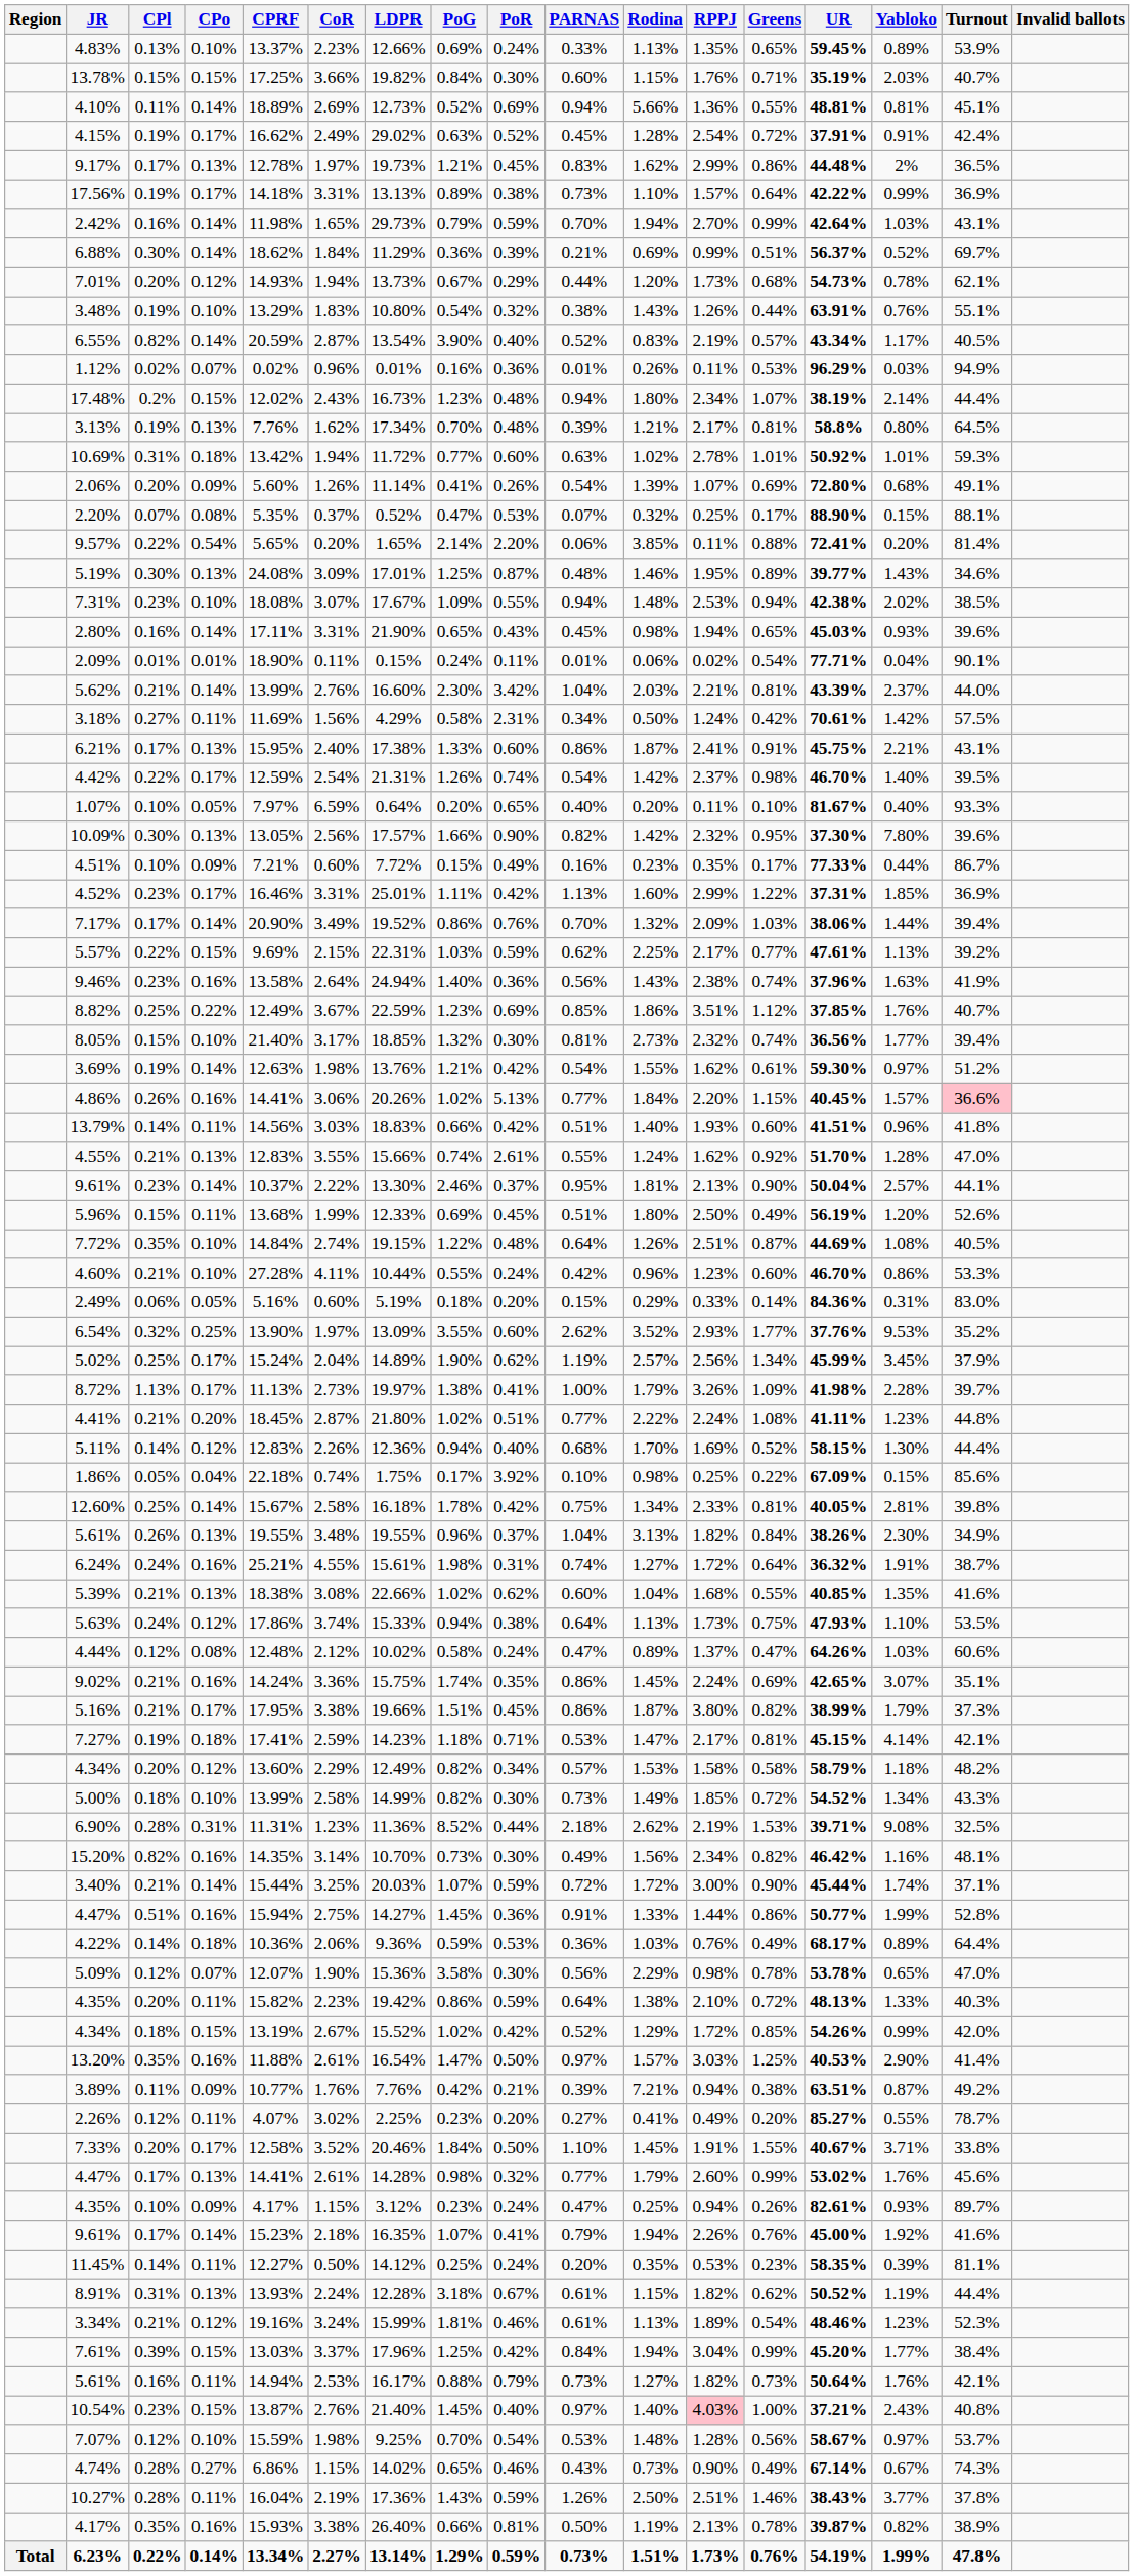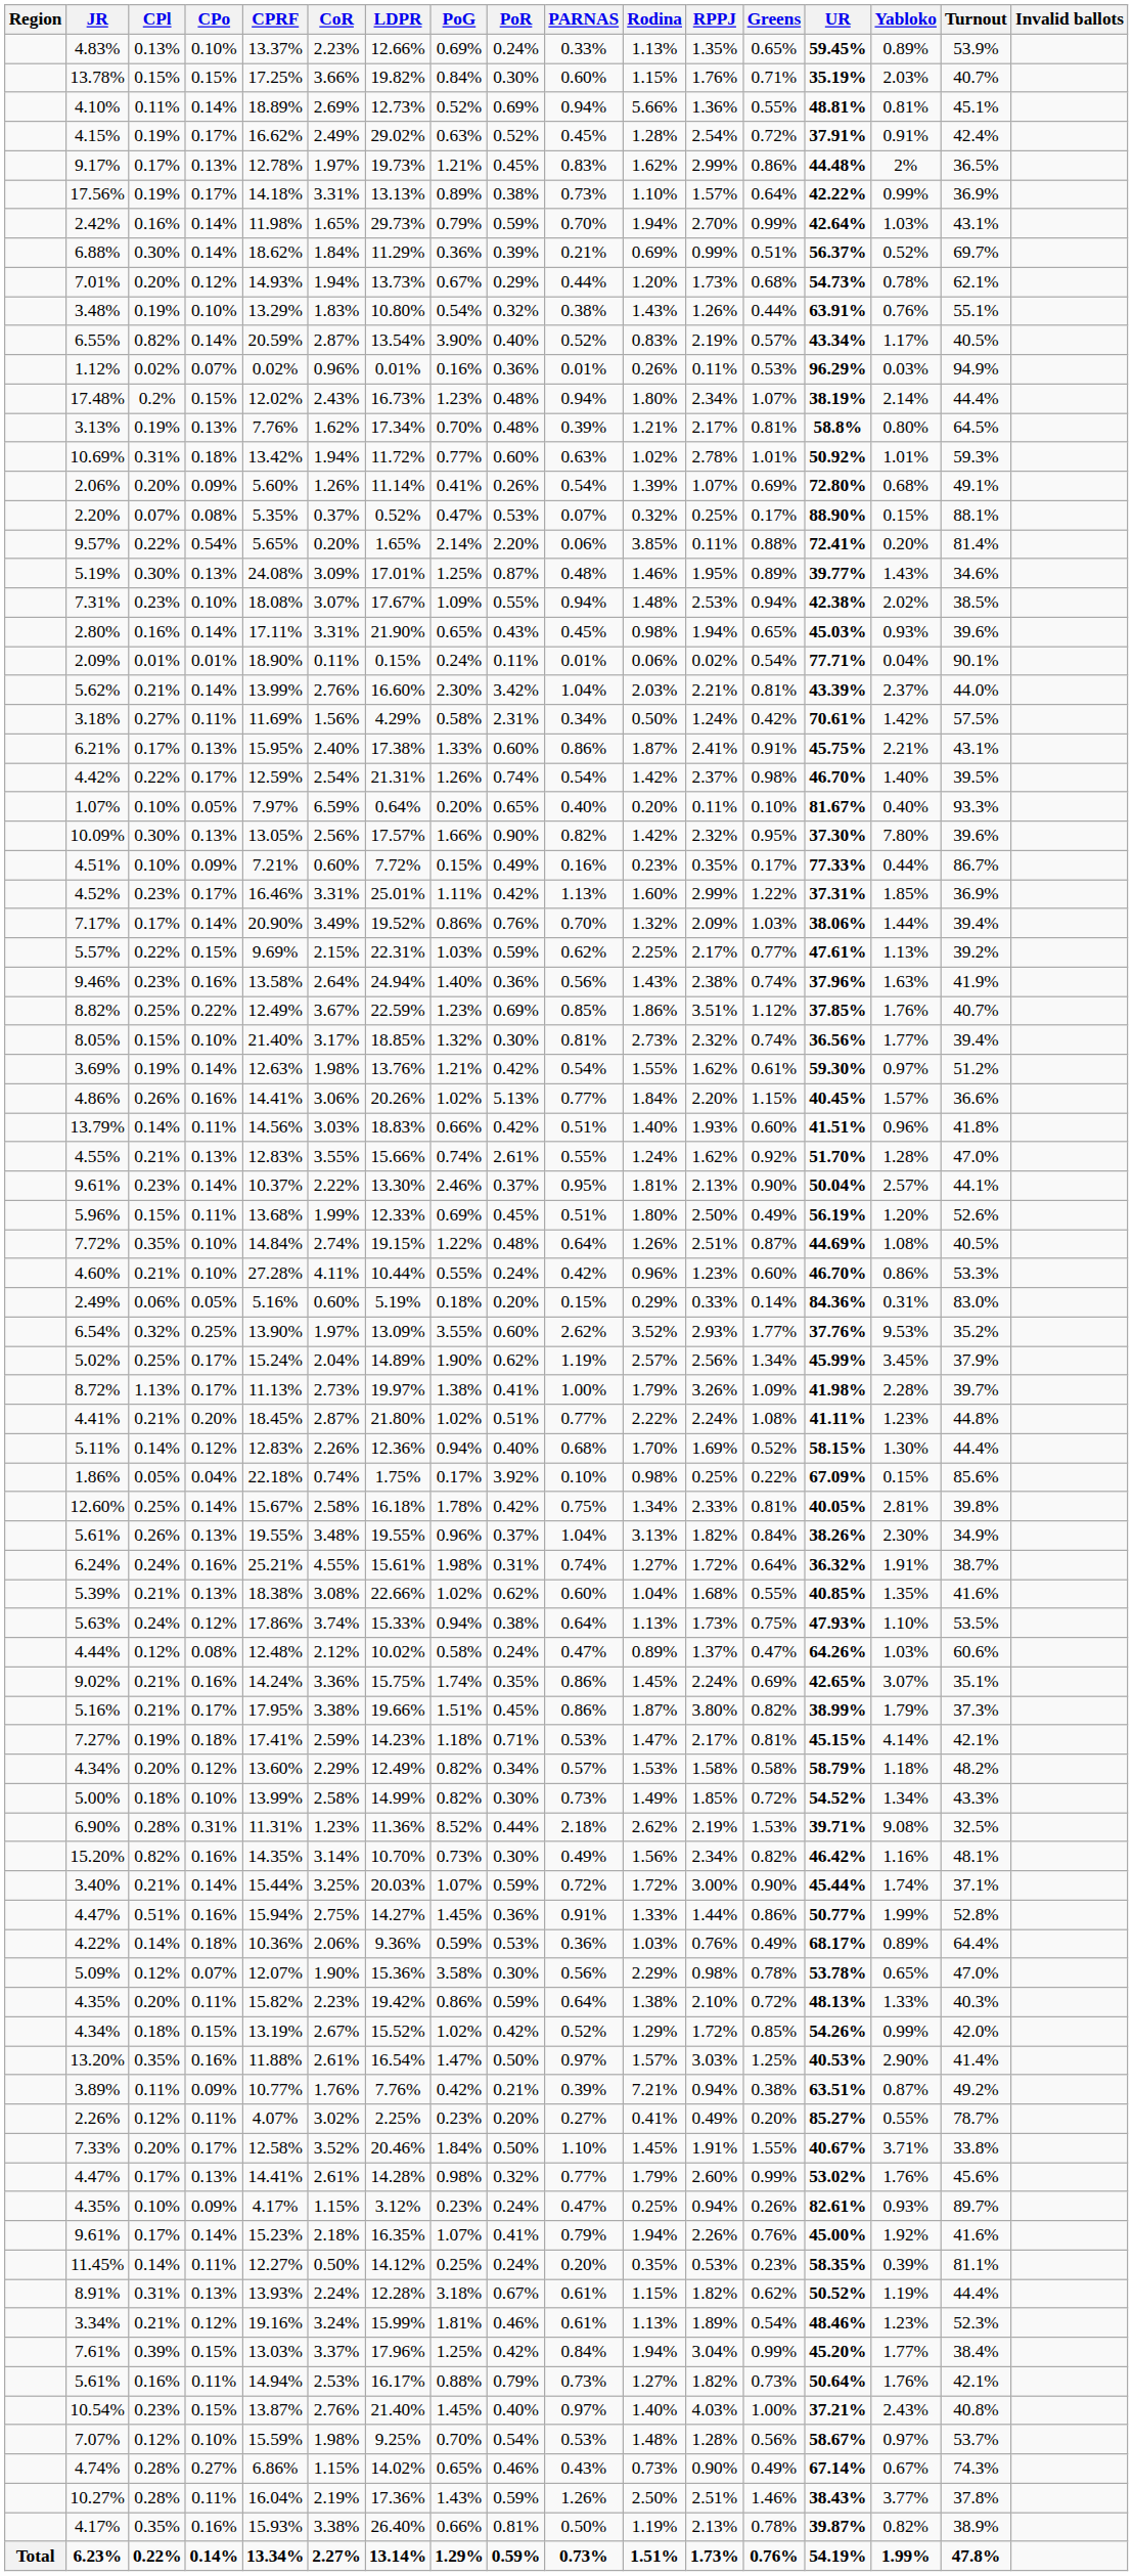4.86% | Turnout: pink background -> no background
10.54% | RPPJ: pink background -> no background
